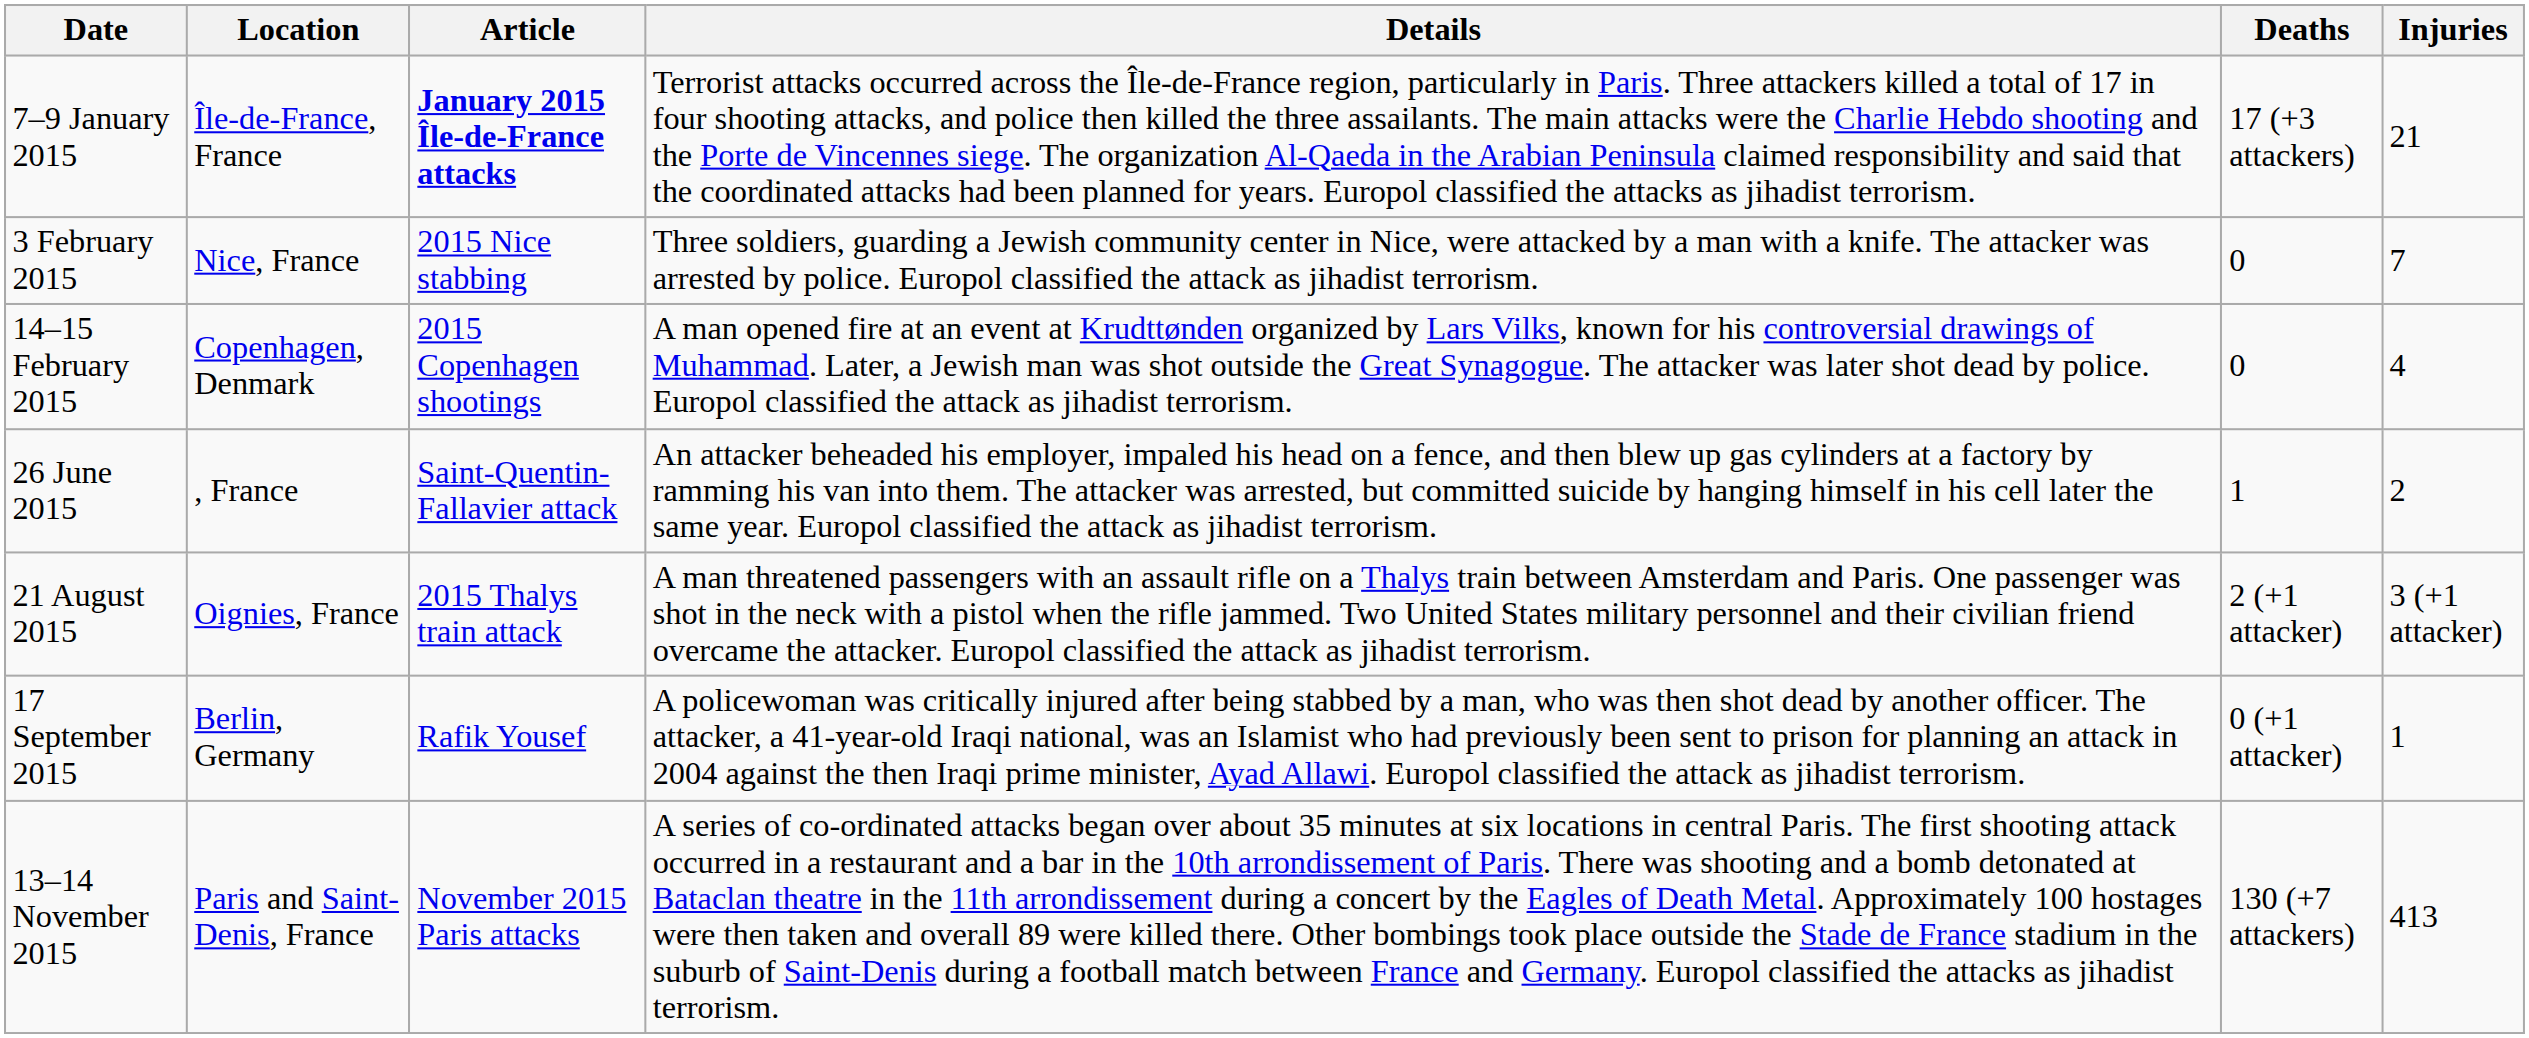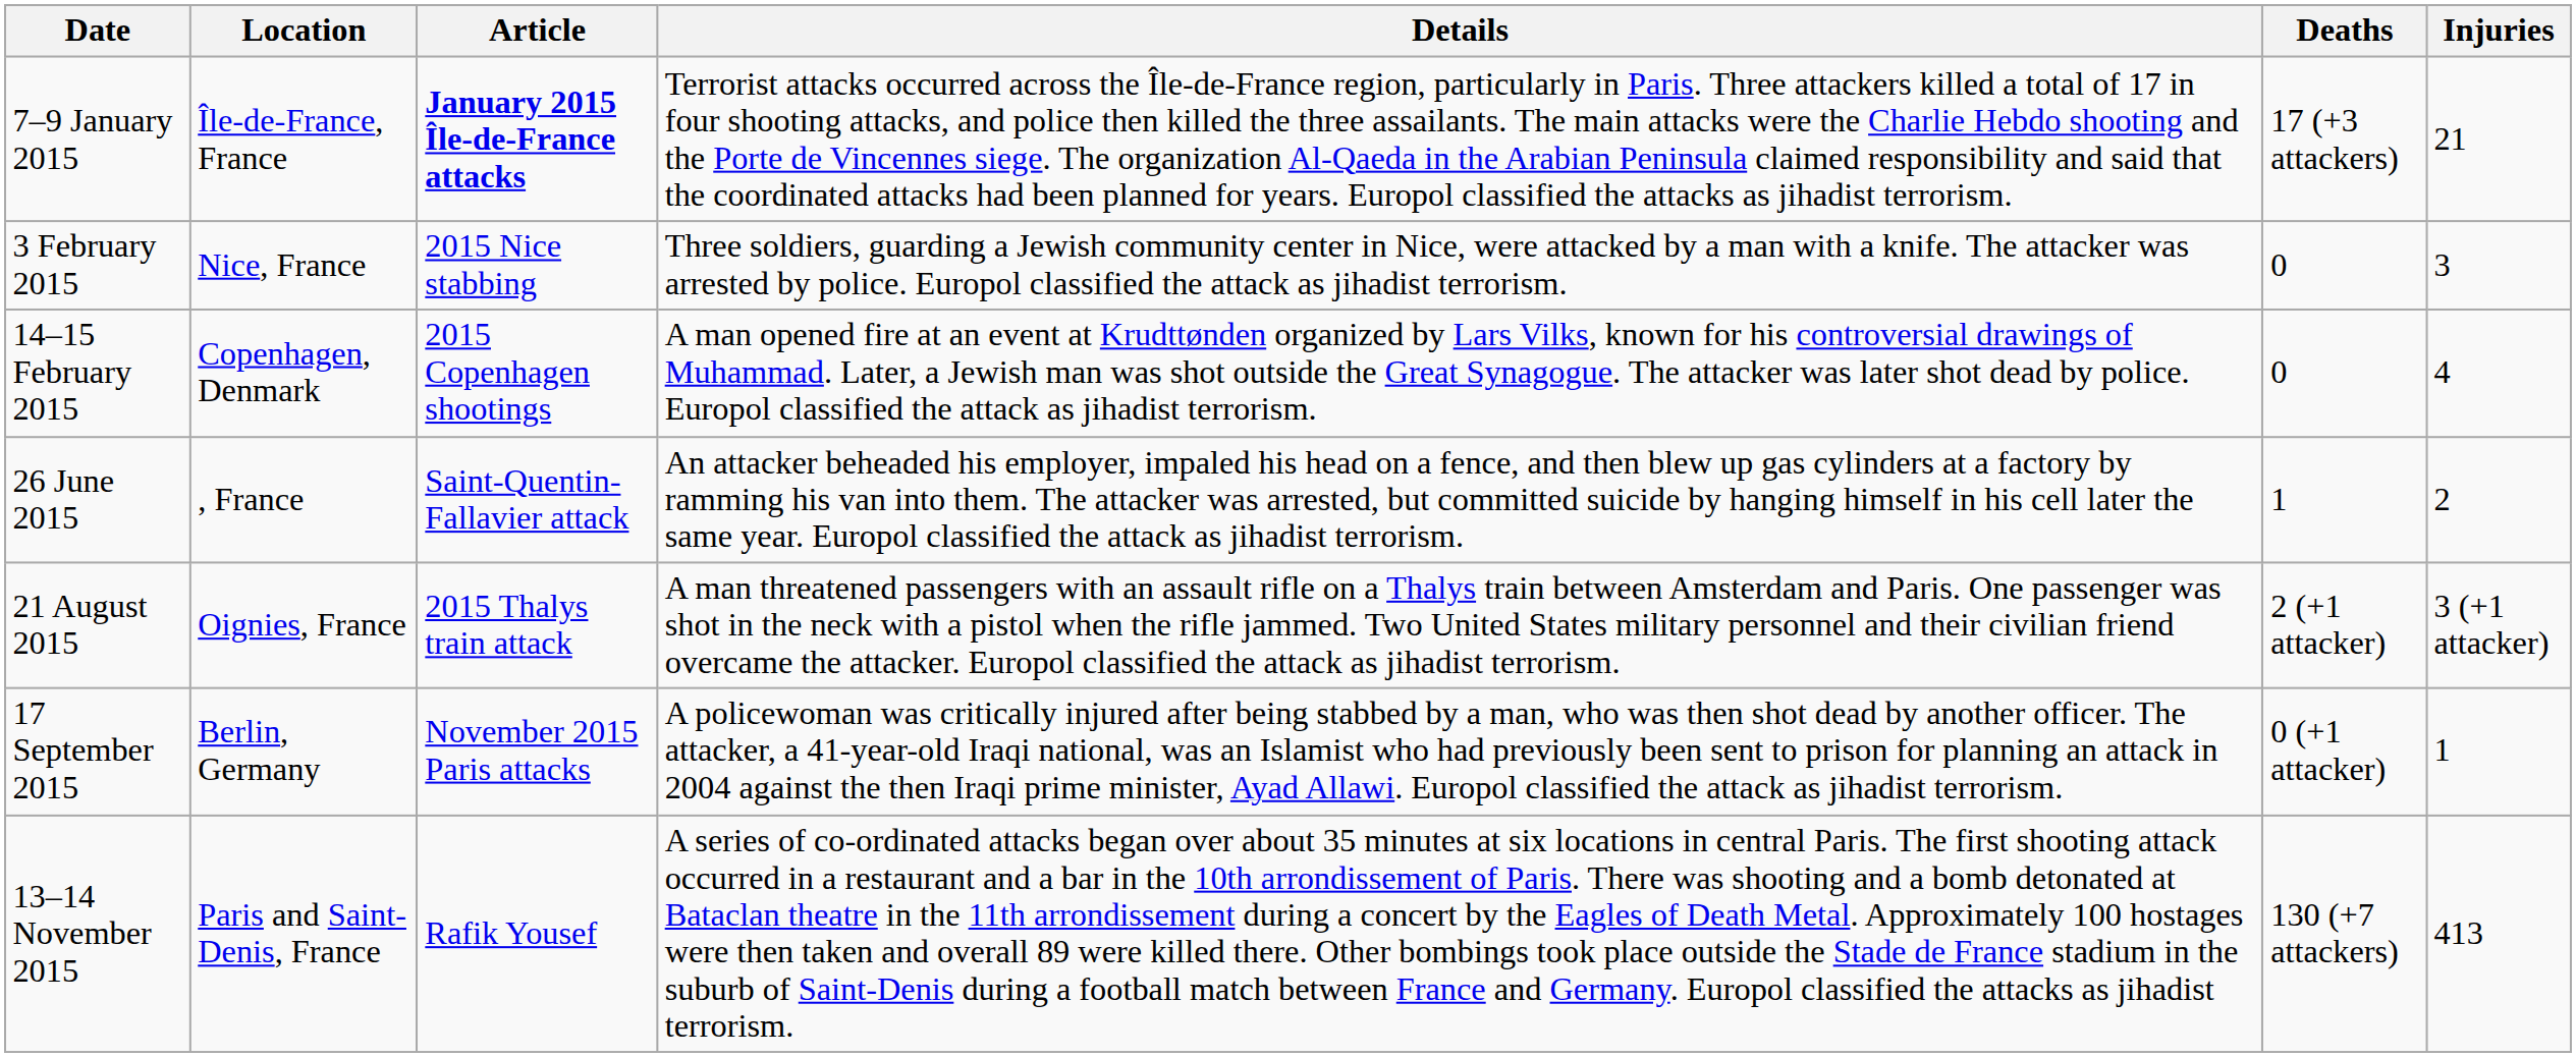3 February 2015 | Injuries: 7 -> 3
17 September 2015 | Article: Rafik Yousef -> November 2015 Paris attacks
13–14 November 2015 | Article: November 2015 Paris attacks -> Rafik Yousef
